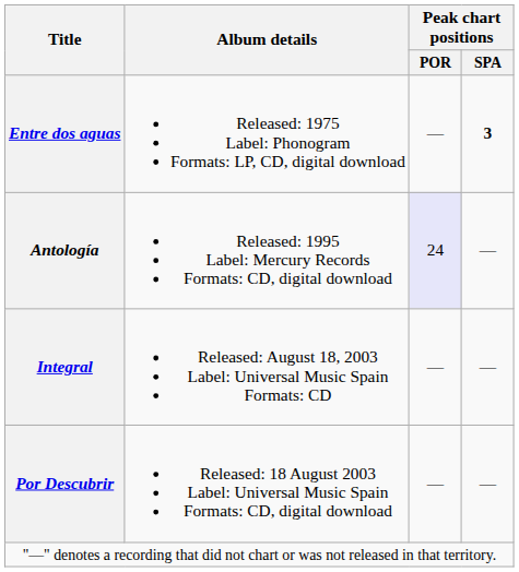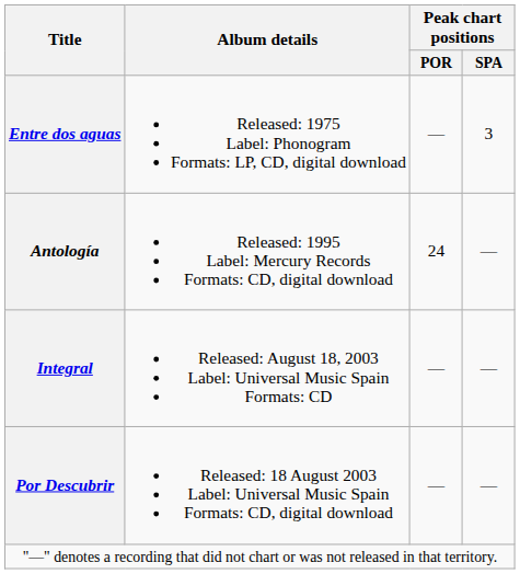Entre dos aguas | Peak chart positions / SPA: bold -> normal
Antología | Peak chart positions / POR: lavender background -> no background
